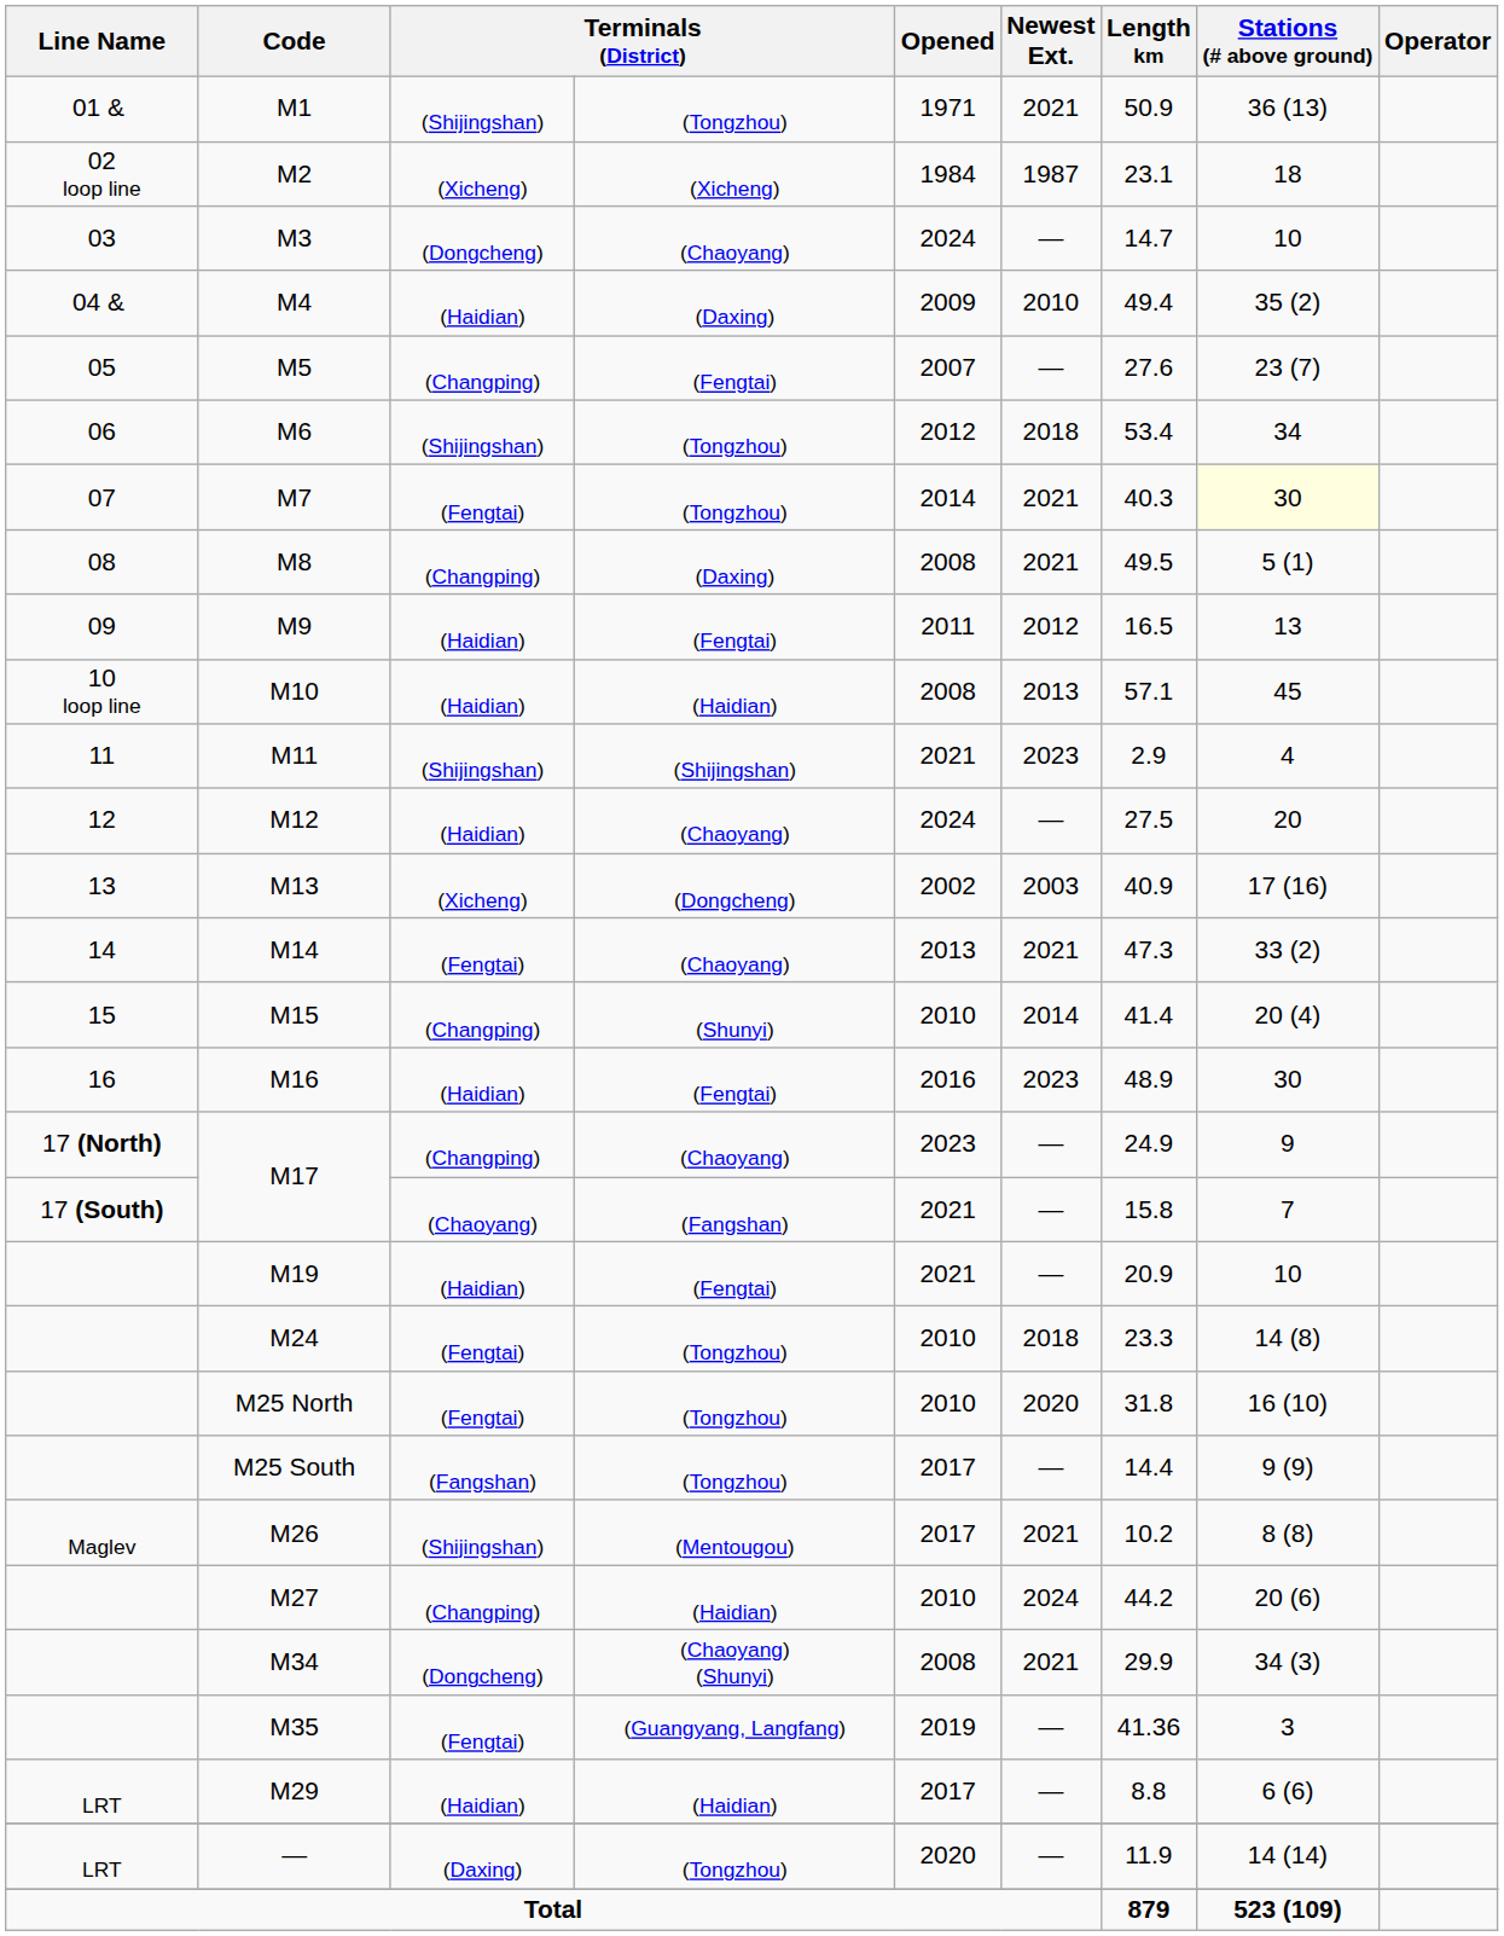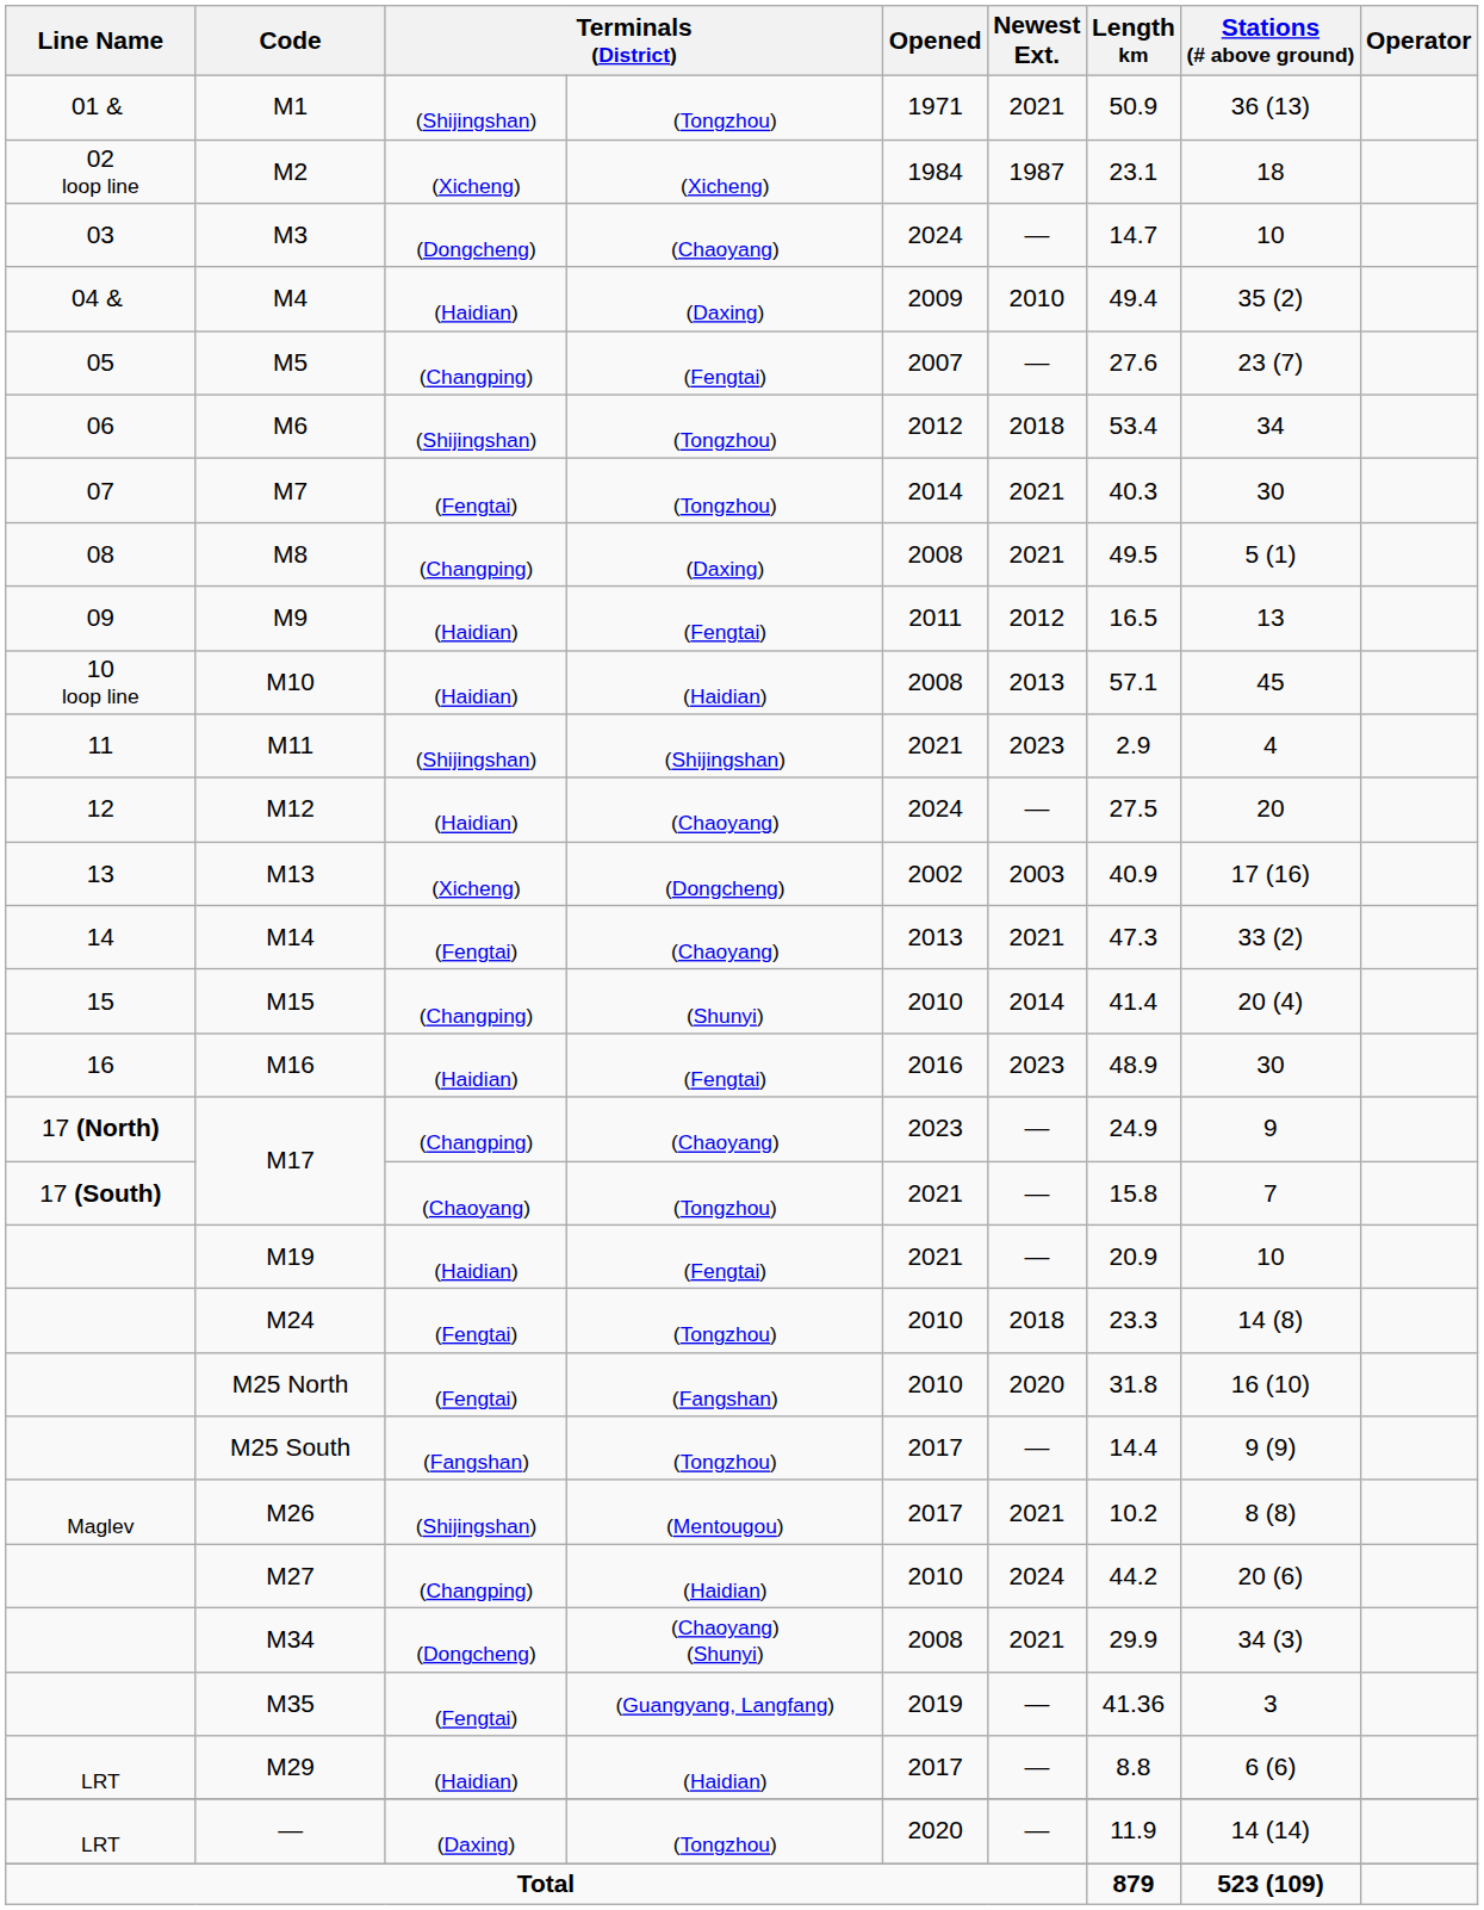M7 | Stations (# above ground): lightyellow background -> no background
17 (South) / M17 | column 4: (Fangshan) -> (Tongzhou)
M25 North | column 4: (Tongzhou) -> (Fangshan)
